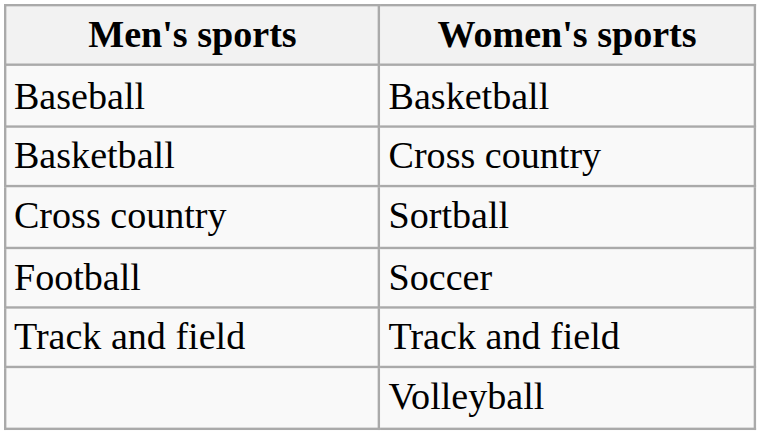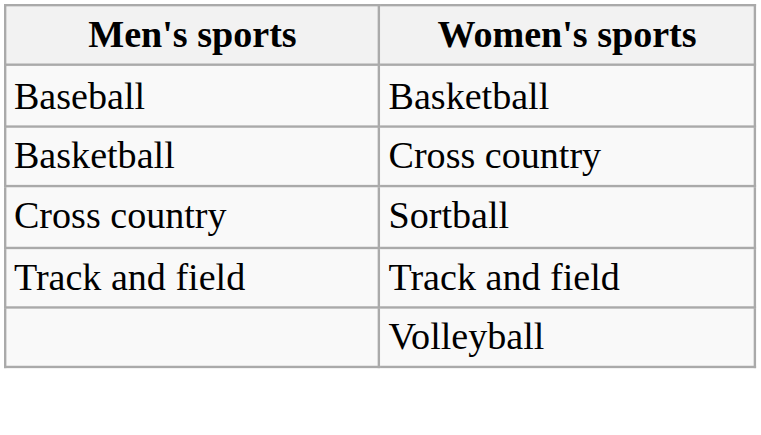- row: Football | Soccer
